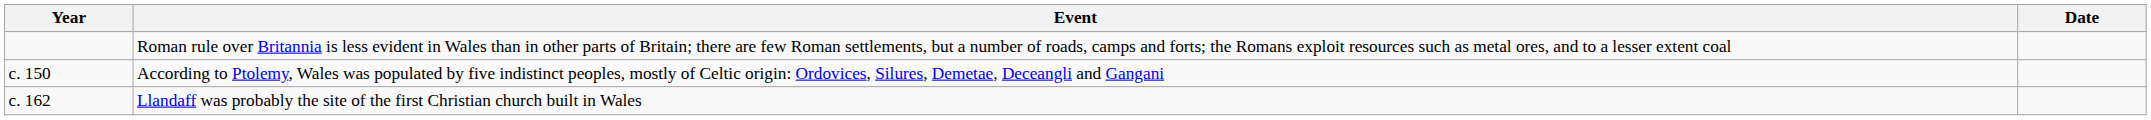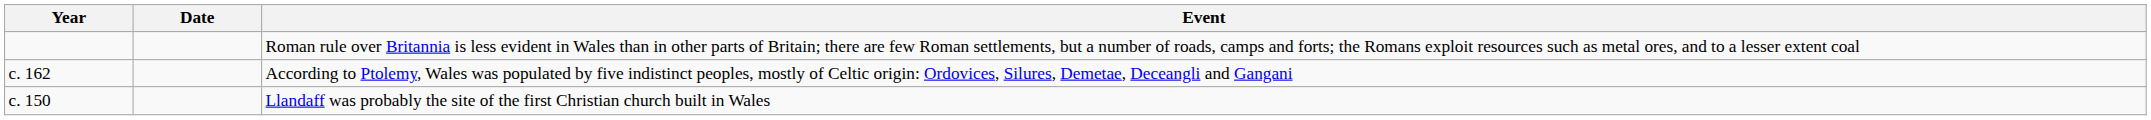columns swapped: Date <-> Event
row 3 | Year: c. 150 -> c. 162
row 4 | Year: c. 162 -> c. 150
